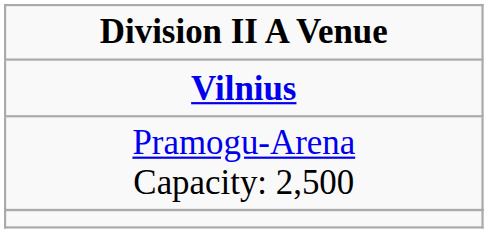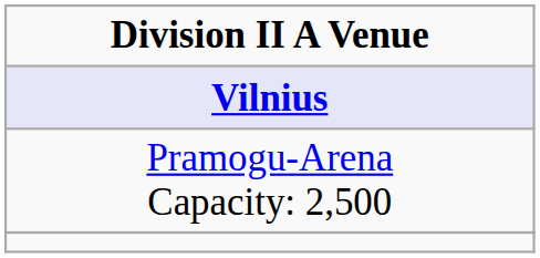row 2 | column 1: no background -> lavender background
